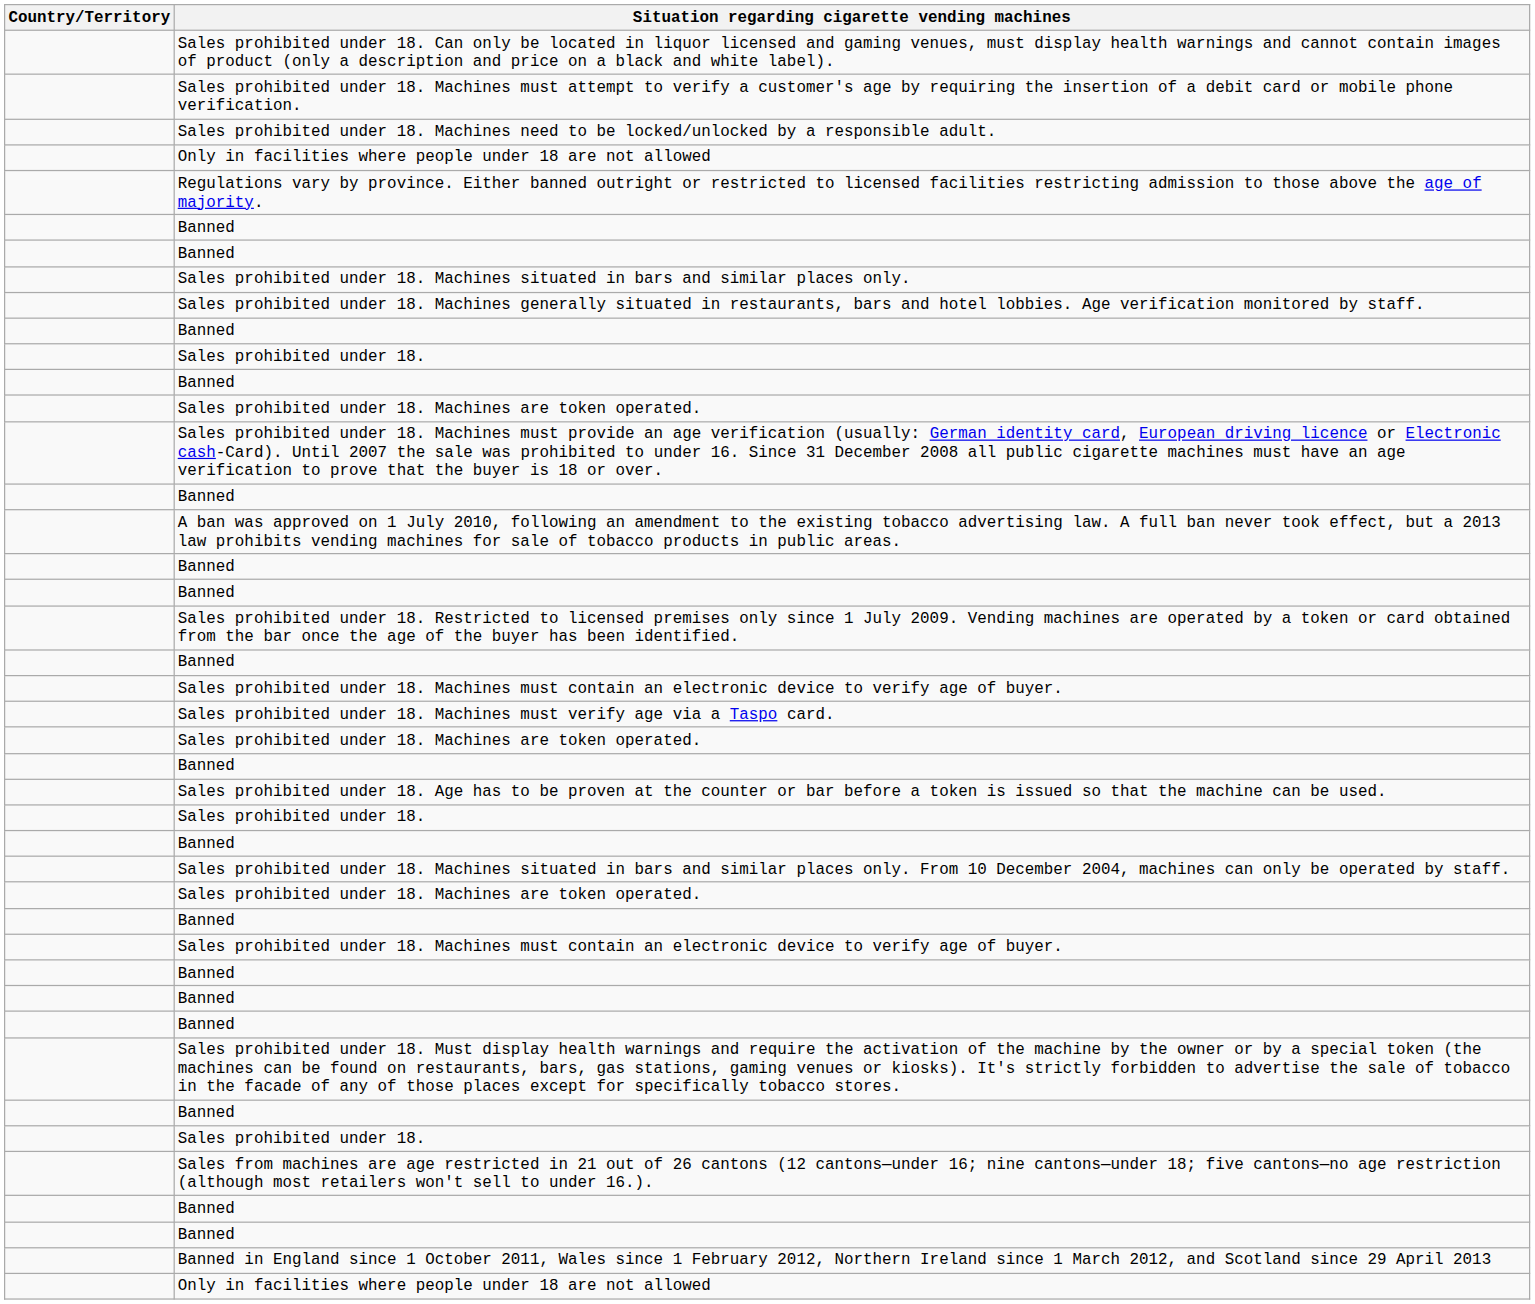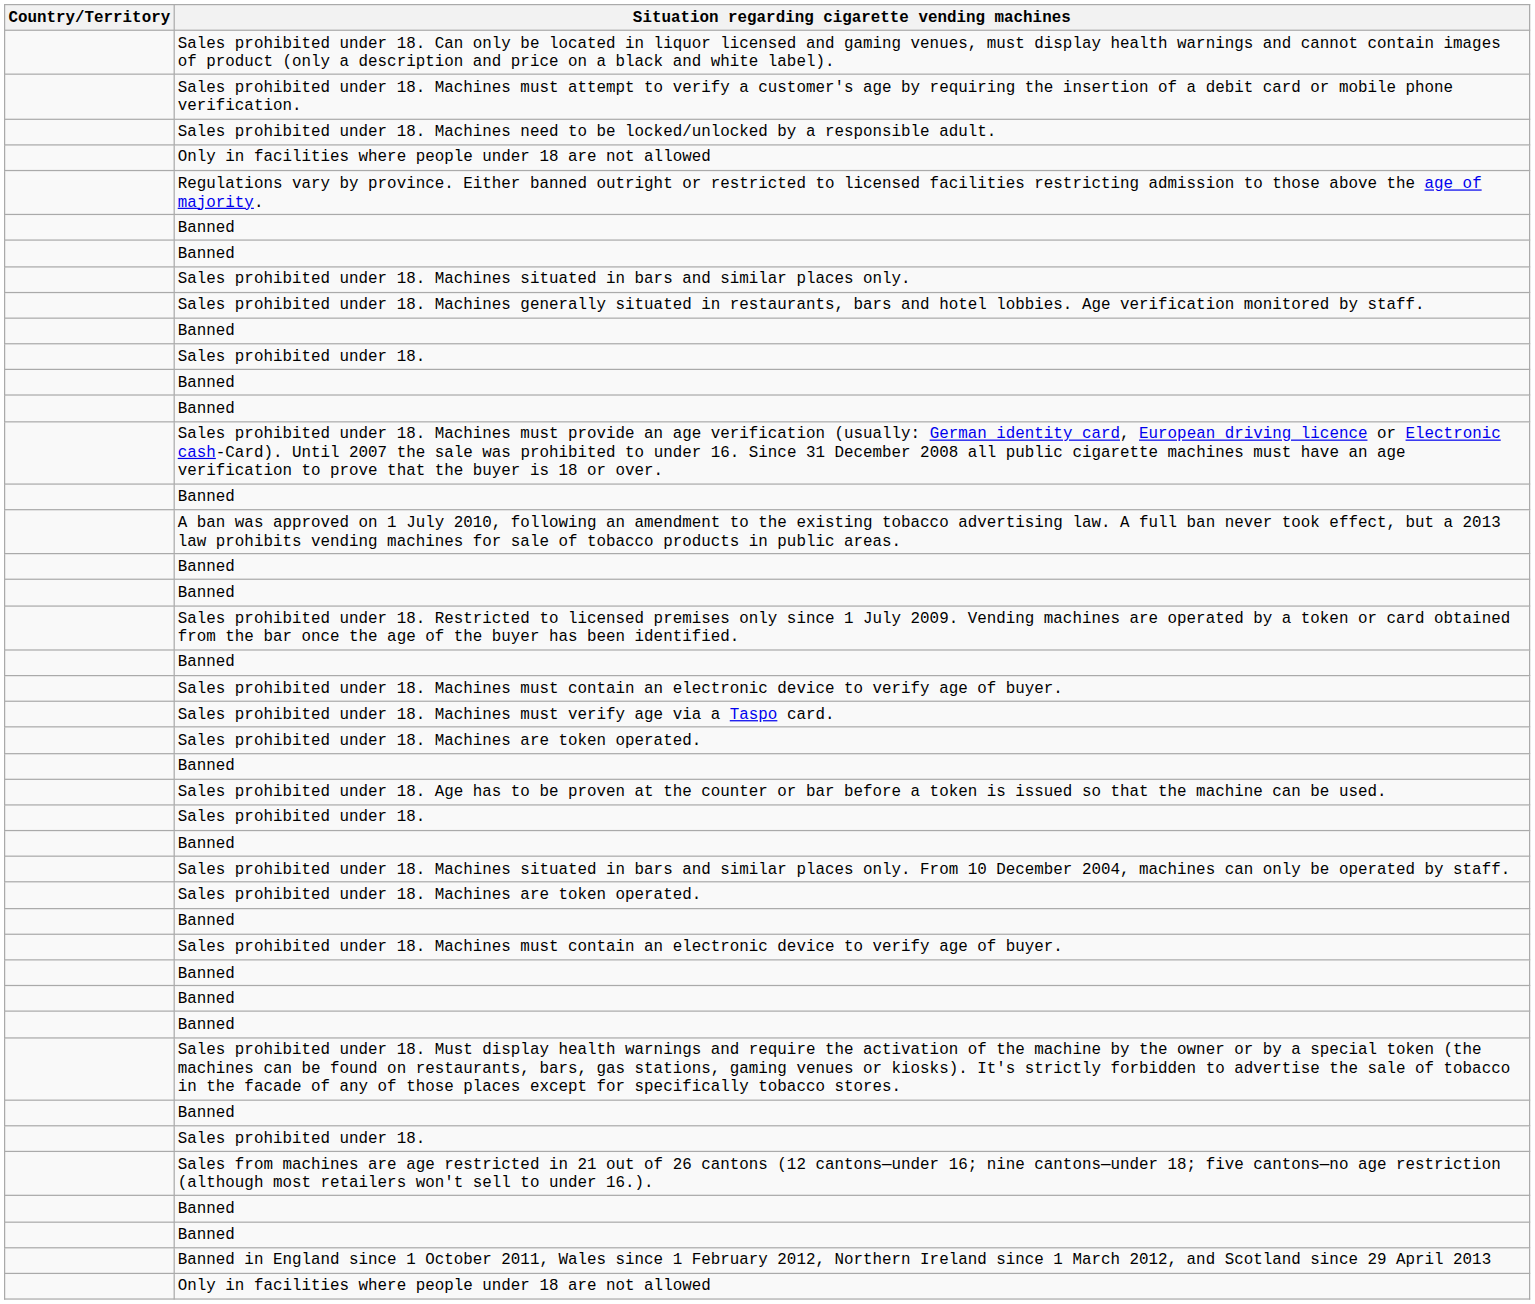row 14 | Situation regarding cigarette vending machines: Sales prohibited under 18. Machines are token operated. -> Banned
